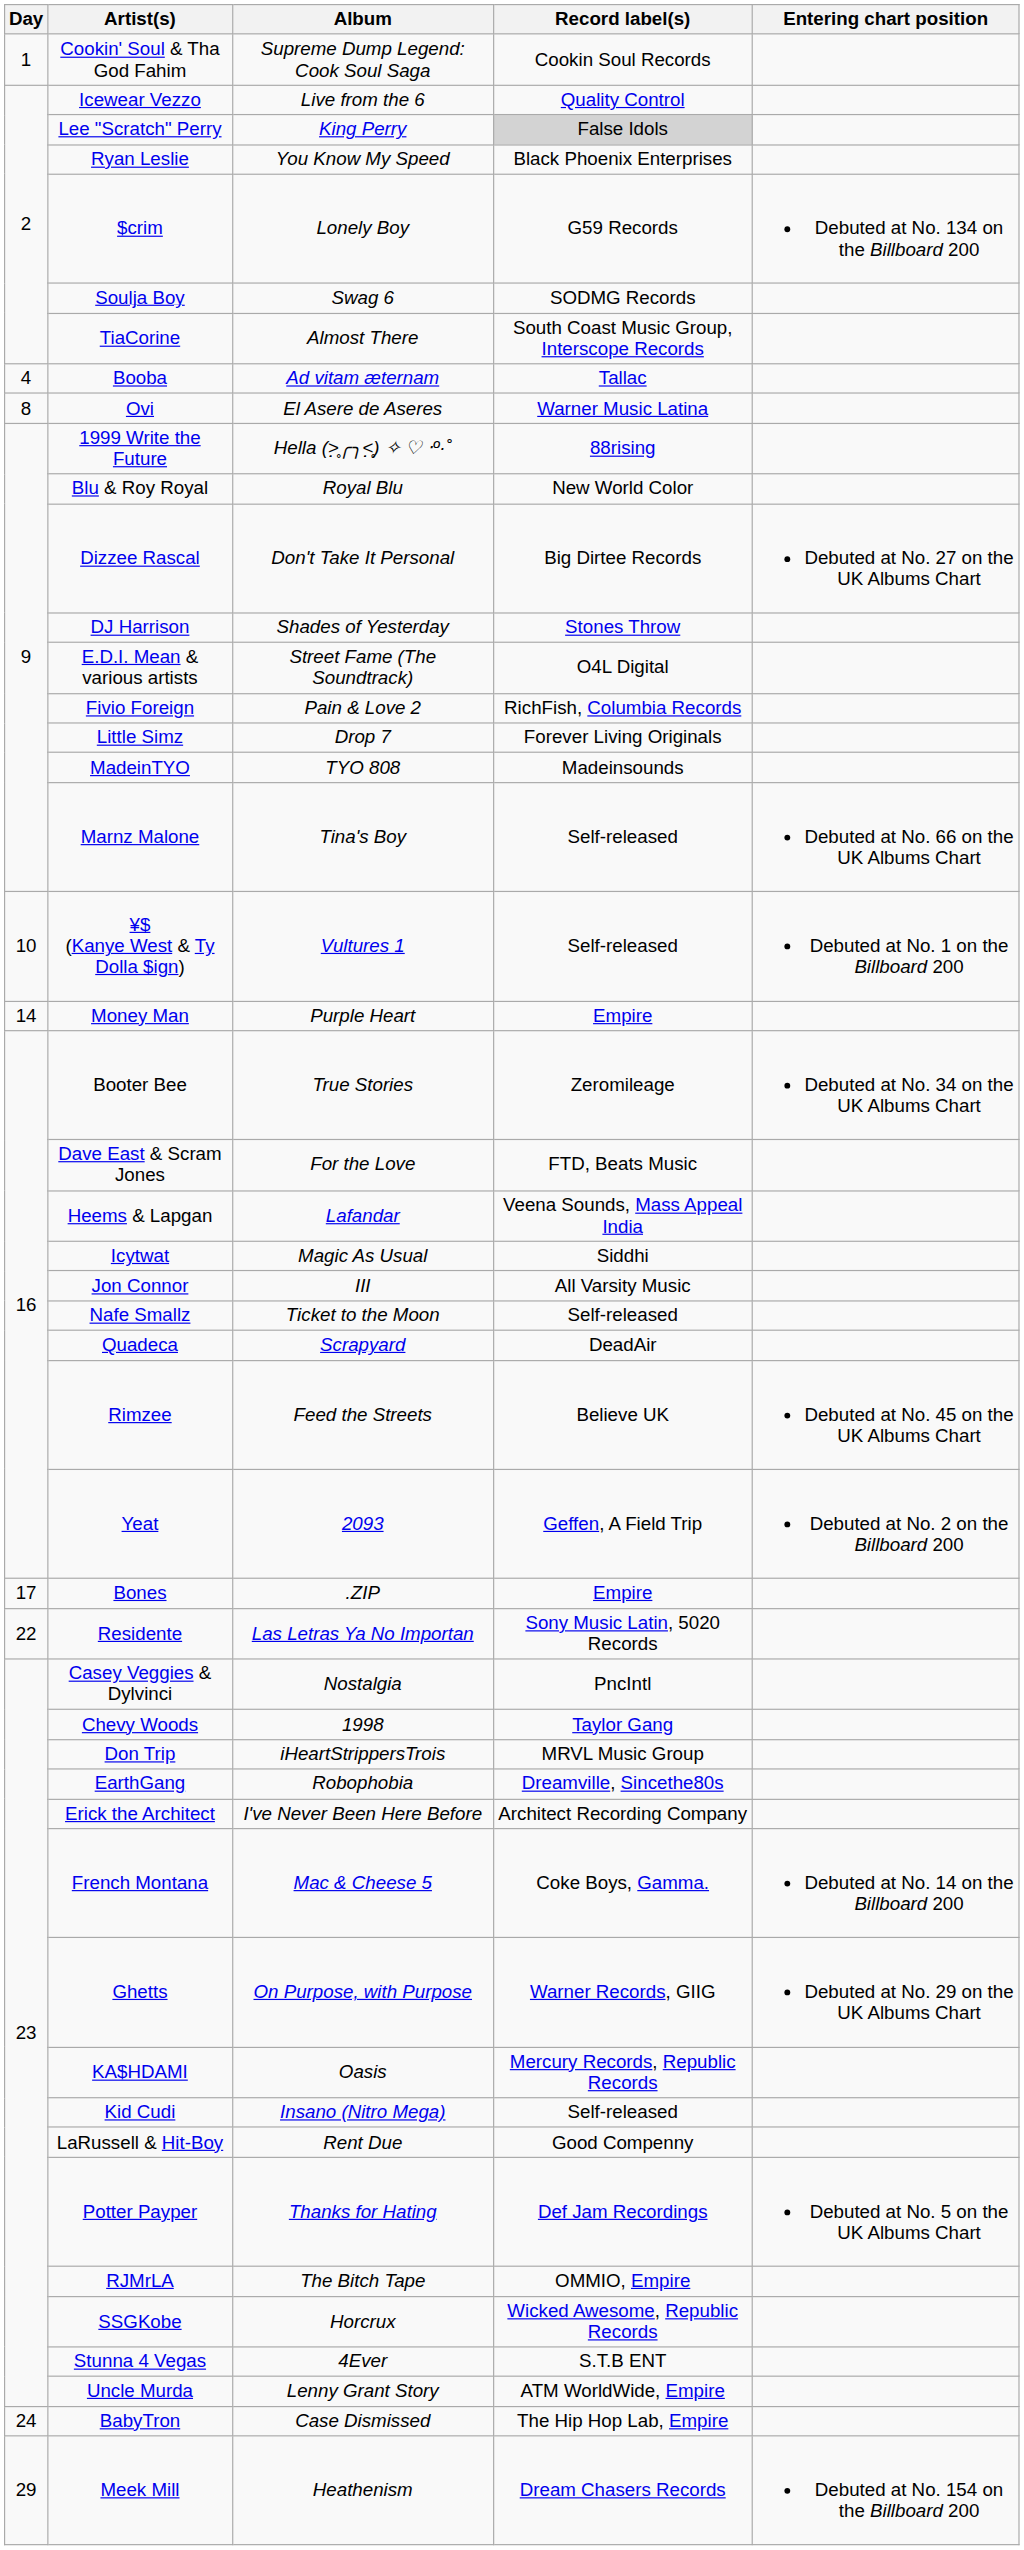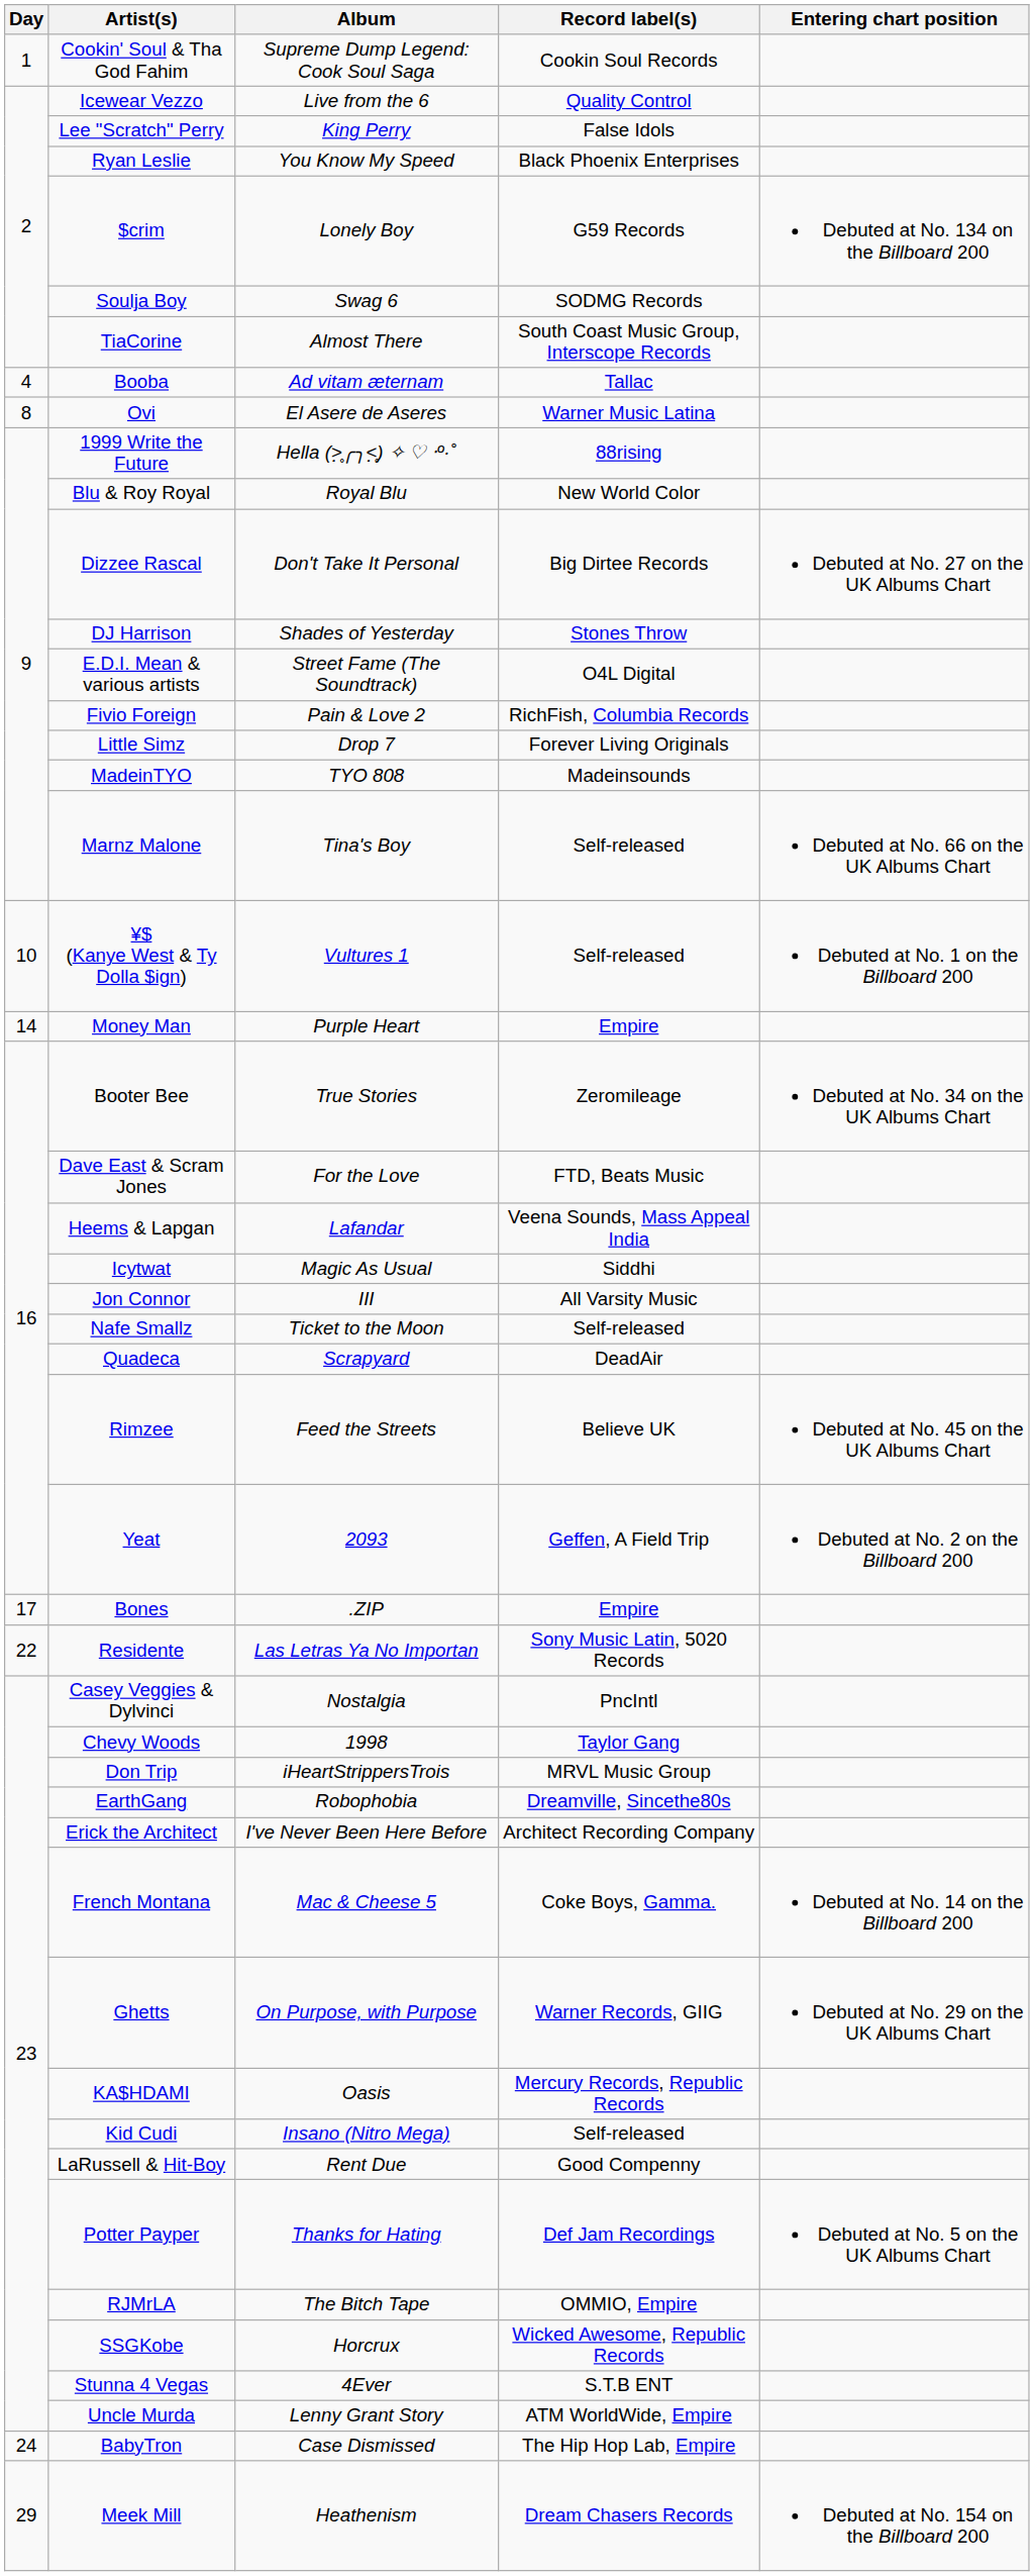Lee "Scratch" Perry | Record label(s): lightgrey background -> no background
